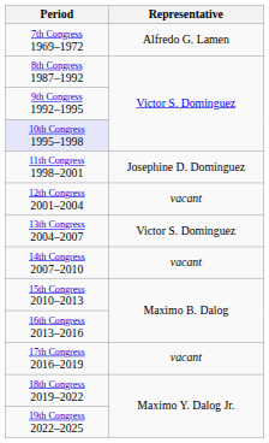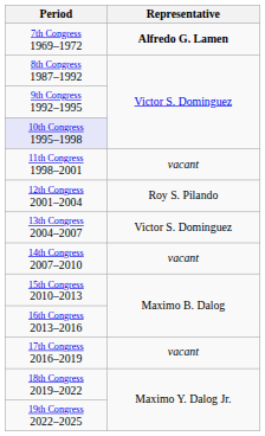row 2 | Representative: normal -> bold
row 6 | Representative: Josephine D. Dominguez -> vacant
row 7 | Representative: vacant -> Roy S. Pilando
